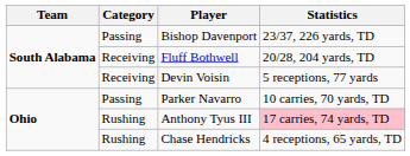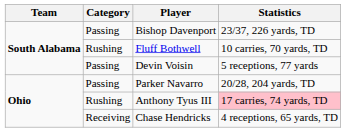Fluff Bothwell | Category: Receiving -> Rushing
Fluff Bothwell | Statistics: 20/28, 204 yards, TD -> 10 carries, 70 yards, TD
Devin Voisin | Category: Receiving -> Passing
Parker Navarro | Statistics: 10 carries, 70 yards, TD -> 20/28, 204 yards, TD
Chase Hendricks | Category: Rushing -> Receiving
